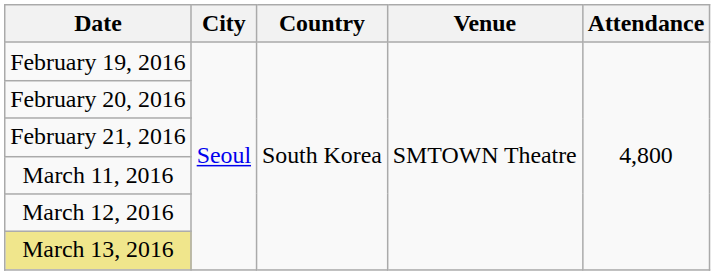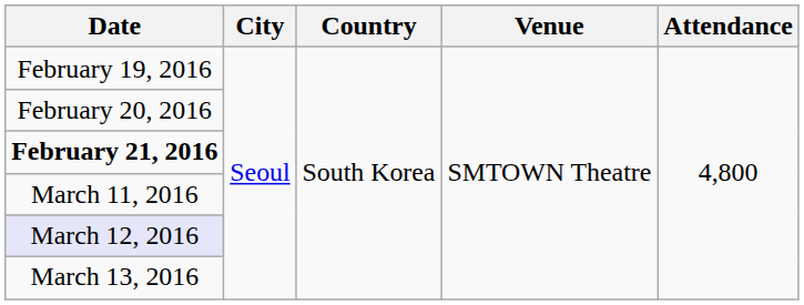February 21, 2016 | Date: normal -> bold
March 12, 2016 | Date: no background -> lavender background
March 13, 2016 | Date: khaki background -> no background
